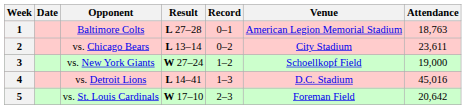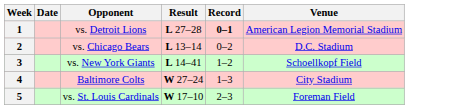- column: Attendance | 18,763 | 23,611 | 19,000 | 45,016 | 20,642
1 | Opponent: Baltimore Colts -> vs. Detroit Lions
1 | Record: normal -> bold
2 | Venue: City Stadium -> D.C. Stadium
3 | Result: W 27–24 -> L 14–41
4 | Opponent: vs. Detroit Lions -> Baltimore Colts
4 | Result: L 14–41 -> W 27–24
4 | Venue: D.C. Stadium -> City Stadium
